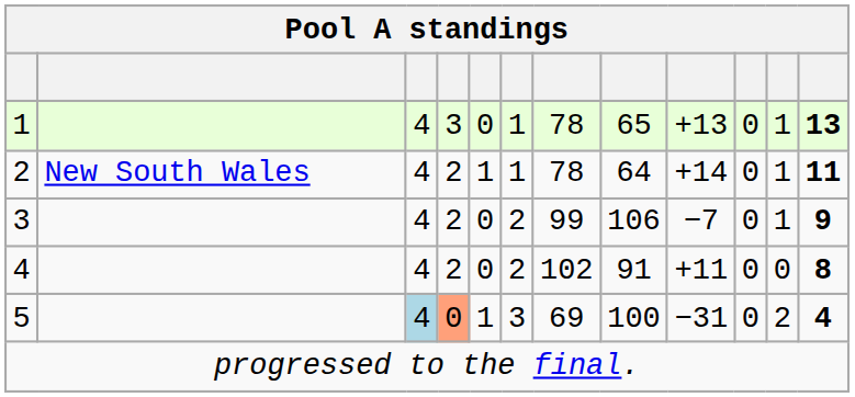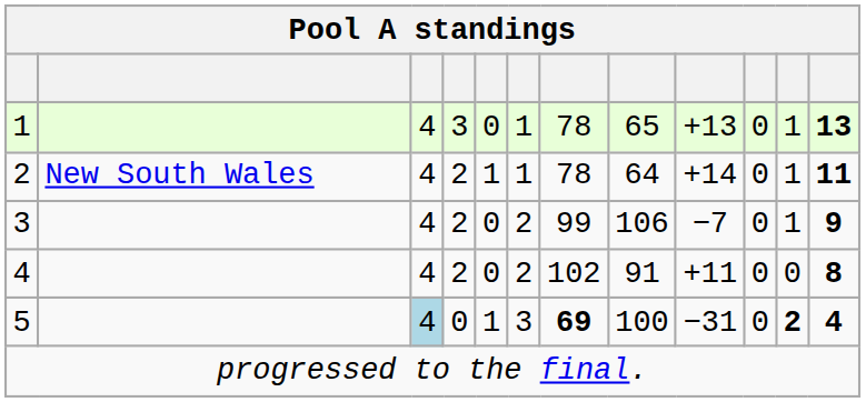5 | column 4: lightsalmon background -> no background
5 | column 7: normal -> bold
5 | column 11: normal -> bold
